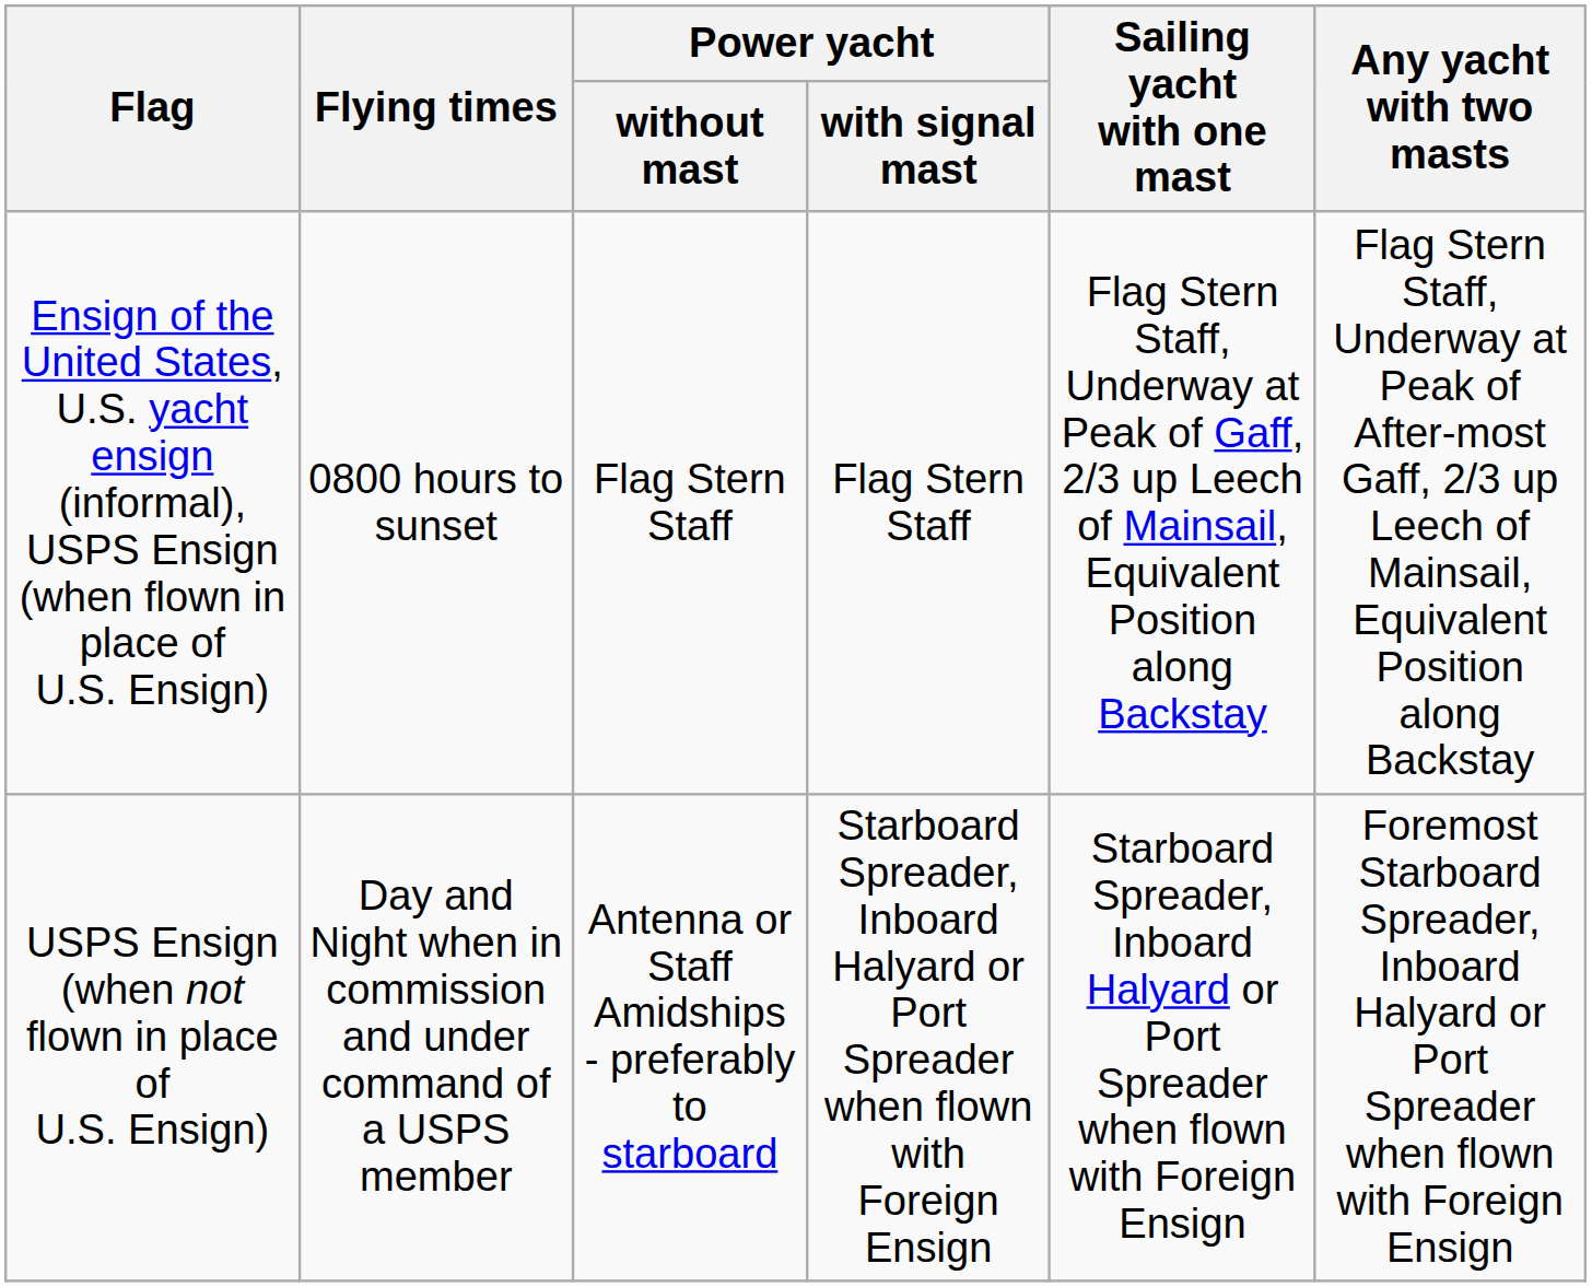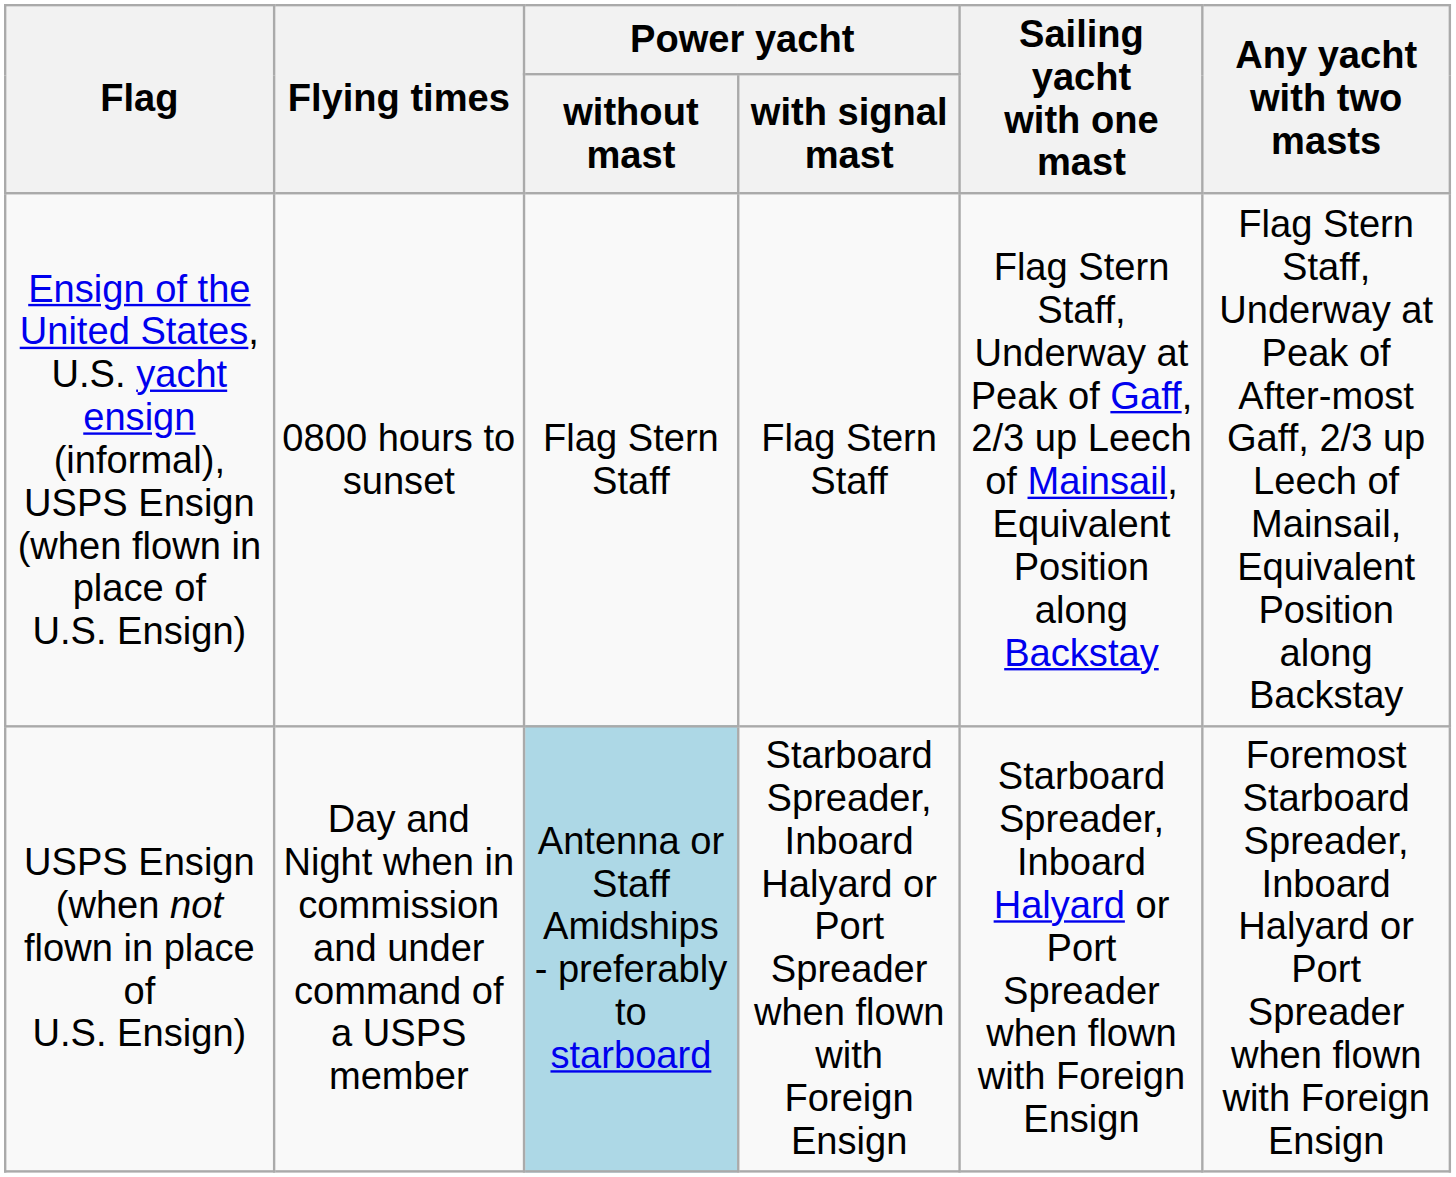USPS Ensign (when not flown in place of U.S. Ensign) | Power yacht / without mast: no background -> lightblue background
